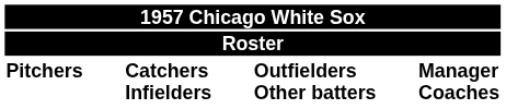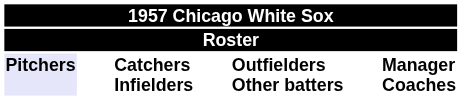Pitchers | column 1: no background -> lavender background
